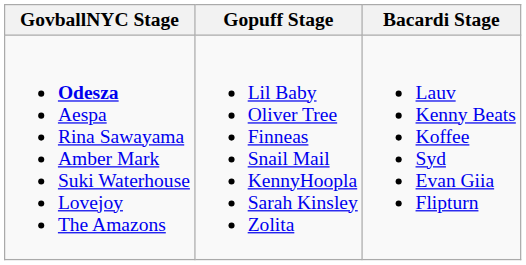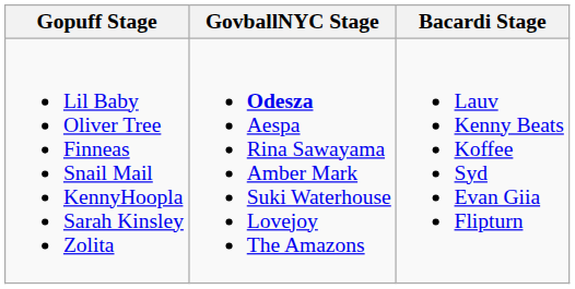columns swapped: GovballNYC Stage <-> Gopuff Stage
